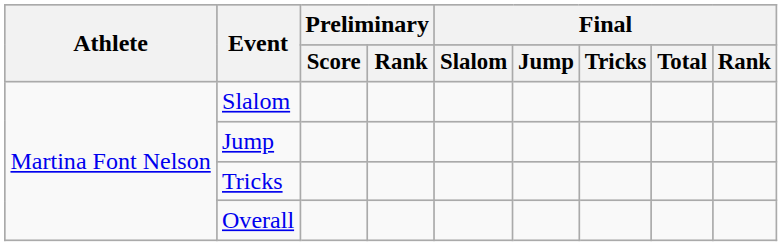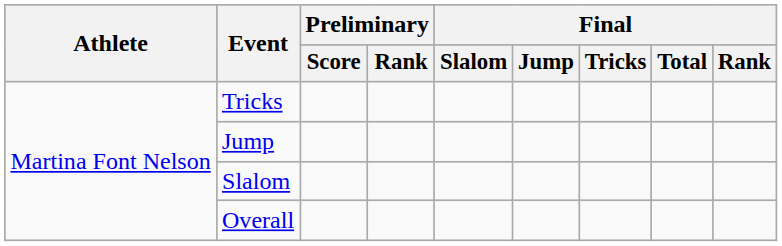row 3 | Event: Slalom -> Tricks
row 5 | Event: Tricks -> Slalom
